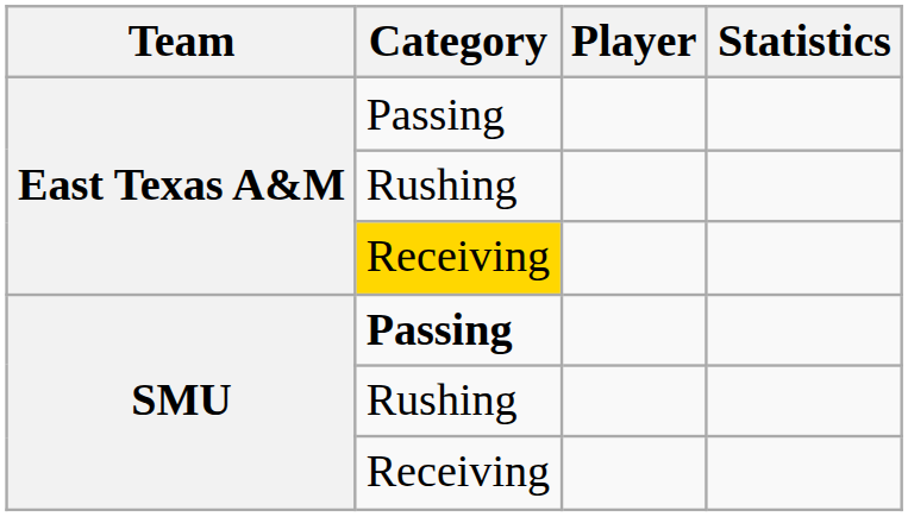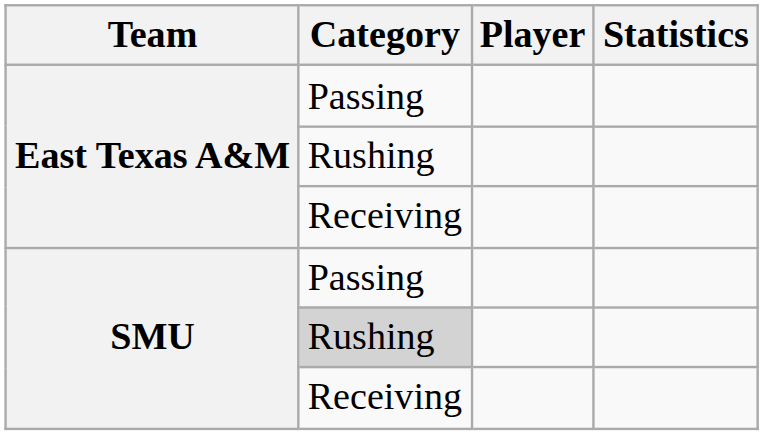East Texas A&M / Receiving | Category: gold background -> no background
SMU / Passing | Category: bold -> normal
SMU / Rushing | Category: no background -> lightgrey background
